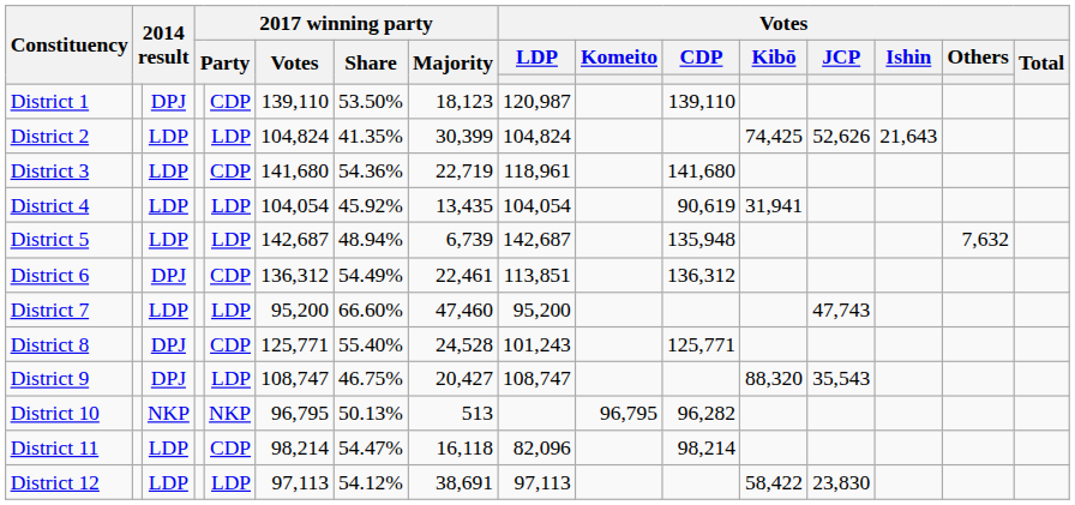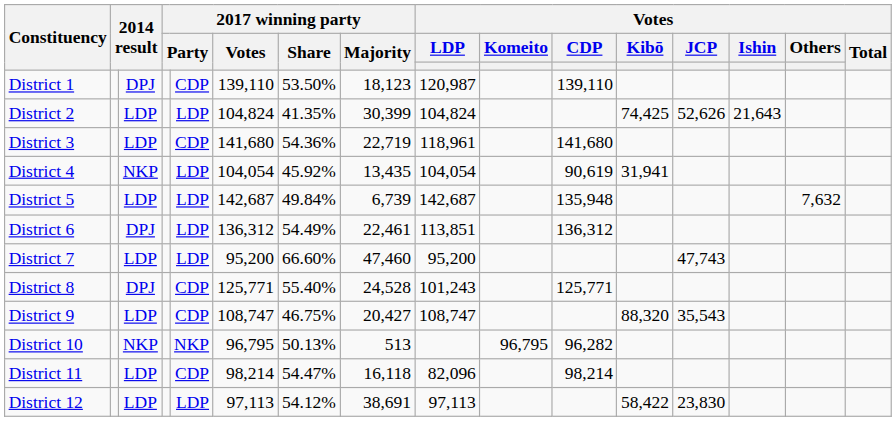District 4 | column 3: LDP -> NKP
District 5 | 2017 winning party / Share: 48.94% -> 49.84%
District 6 | column 5: CDP -> LDP
District 9 | column 3: DPJ -> LDP
District 9 | column 5: LDP -> CDP
